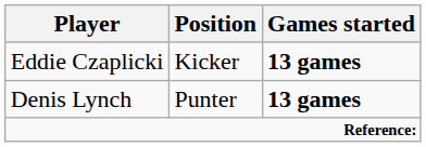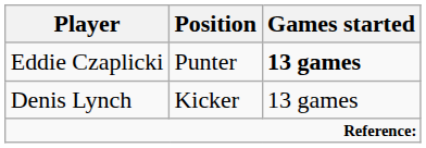Eddie Czaplicki | Position: Kicker -> Punter
Denis Lynch | Position: Punter -> Kicker
Denis Lynch | Games started: bold -> normal
